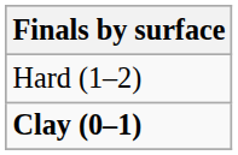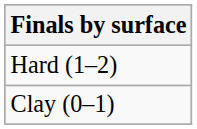row 3 | column 1: bold -> normal
